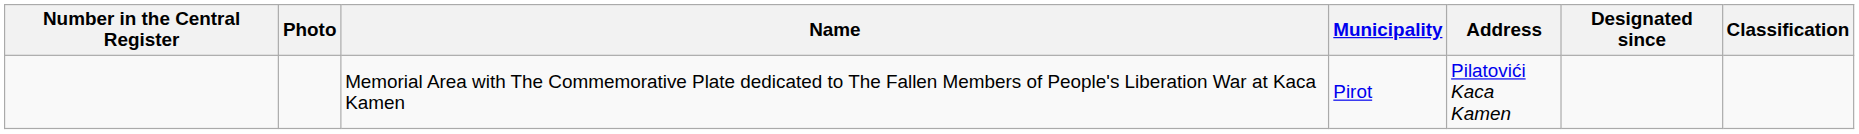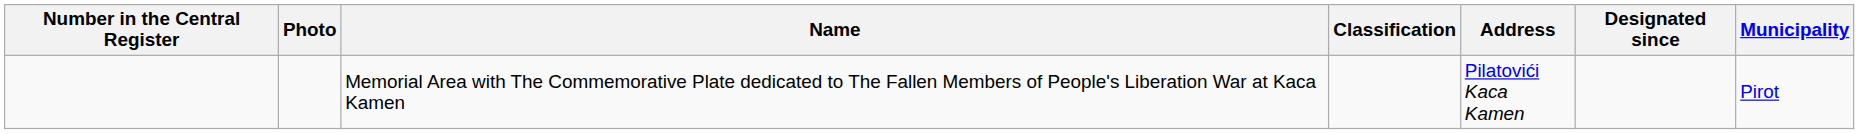columns swapped: Municipality <-> Classification
